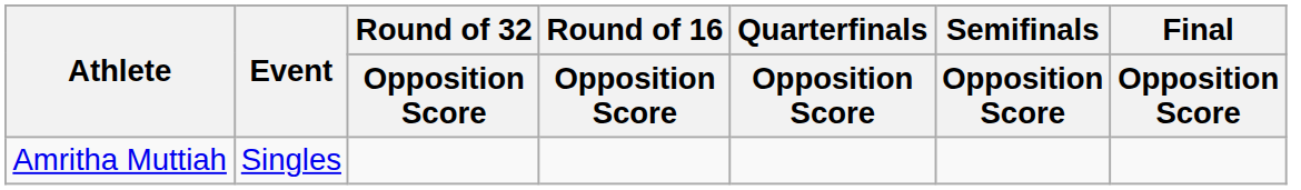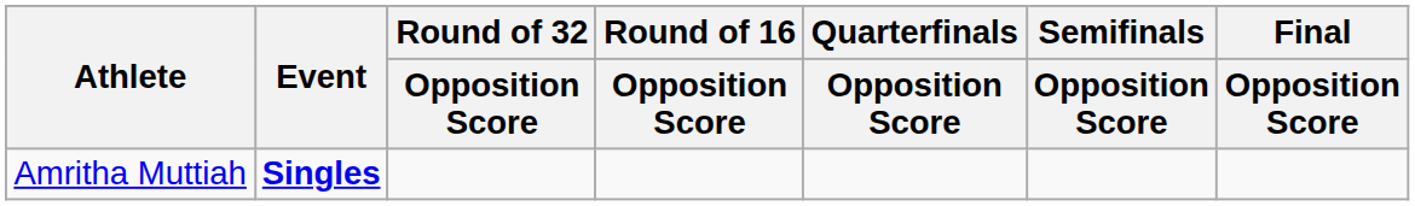Amritha Muttiah | Event: normal -> bold
